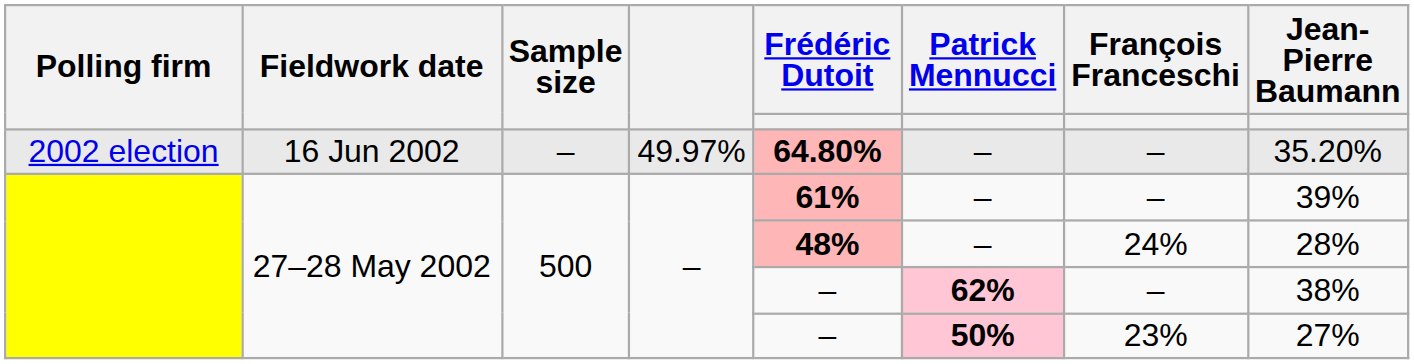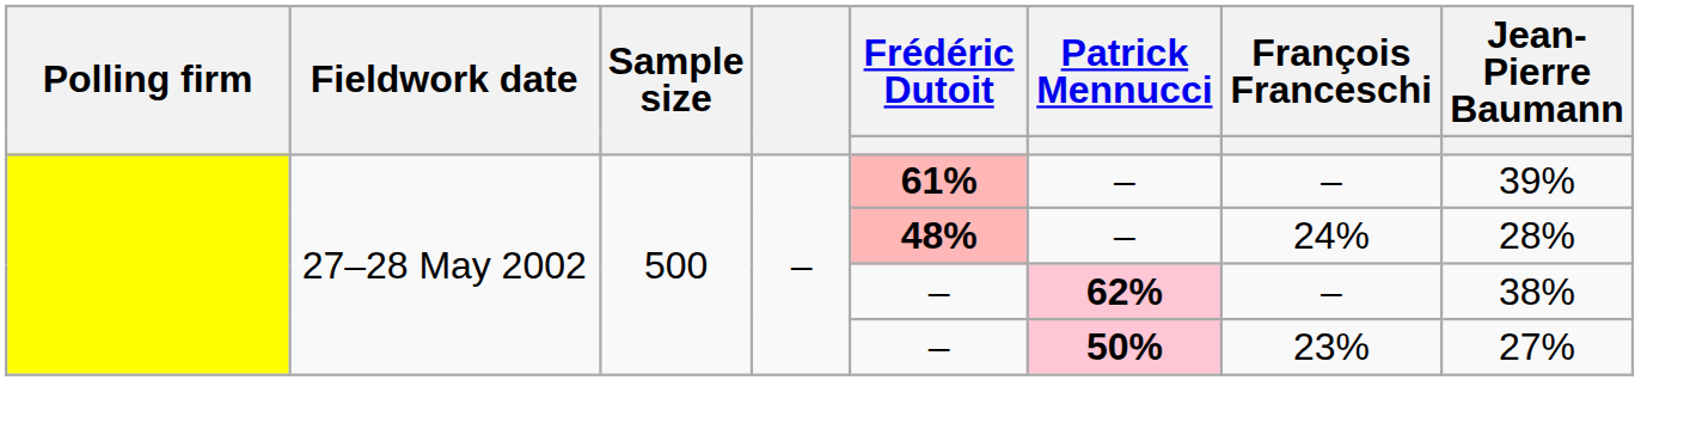- row: 2002 election | 16 Jun 2002 | – | 49.97% | 64.80% | – | – | 35.20%
